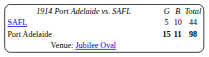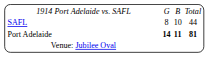SAFL | column 2: 5 -> 8
Port Adelaide | column 2: 15 -> 14
Port Adelaide | column 4: 98 -> 81
